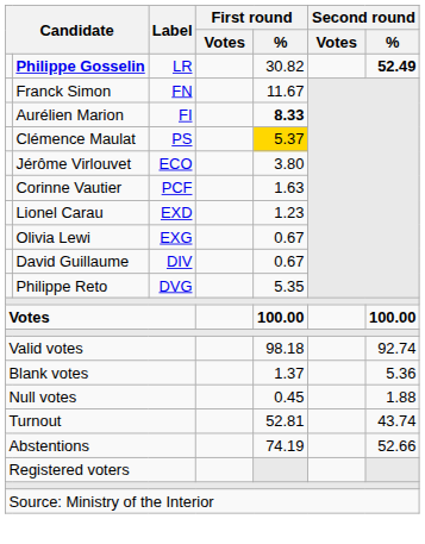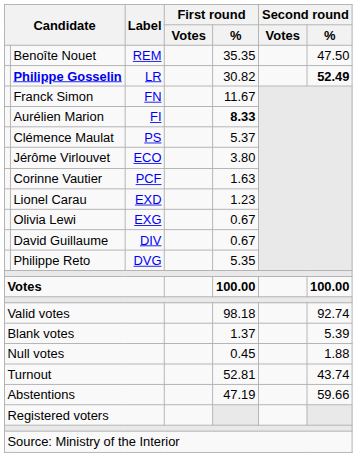+ row: Benoîte Nouet | REM | 35.35 | 47.50
Clémence Maulat | First round / %: gold background -> no background
Blank votes | Second round / %: 5.36 -> 5.39
Abstentions | First round / %: 74.19 -> 47.19
Abstentions | Second round / %: 52.66 -> 59.66
